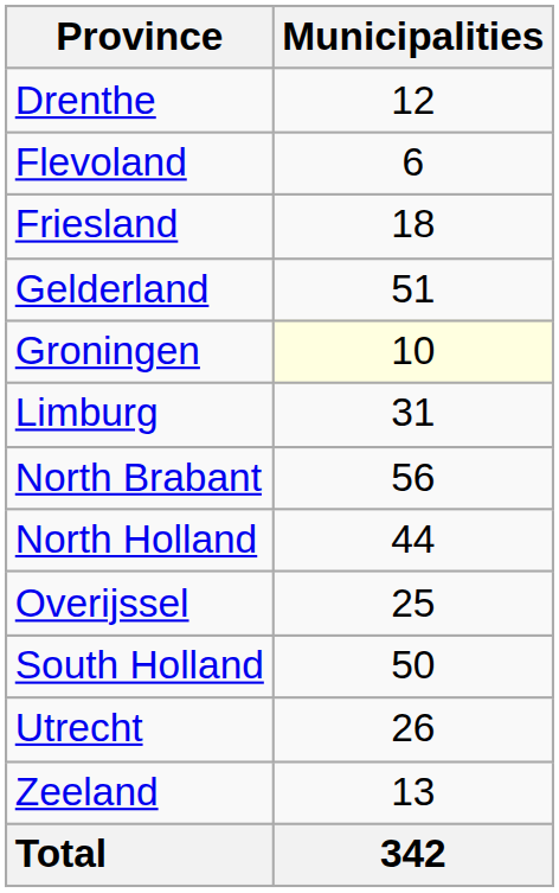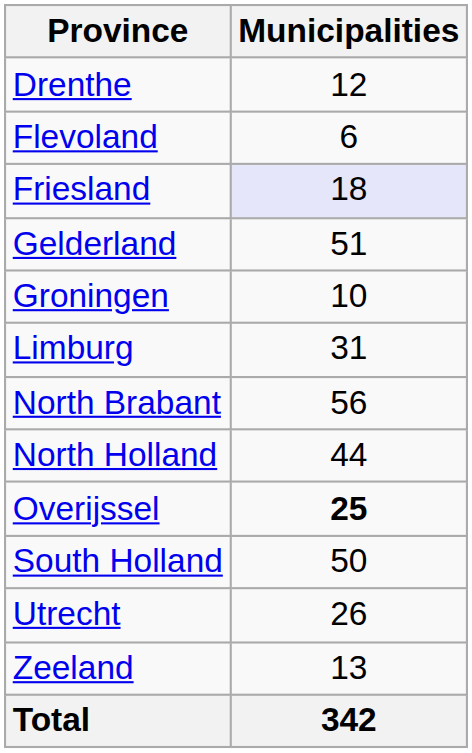Friesland | Municipalities: no background -> lavender background
Groningen | Municipalities: lightyellow background -> no background
Overijssel | Municipalities: normal -> bold
